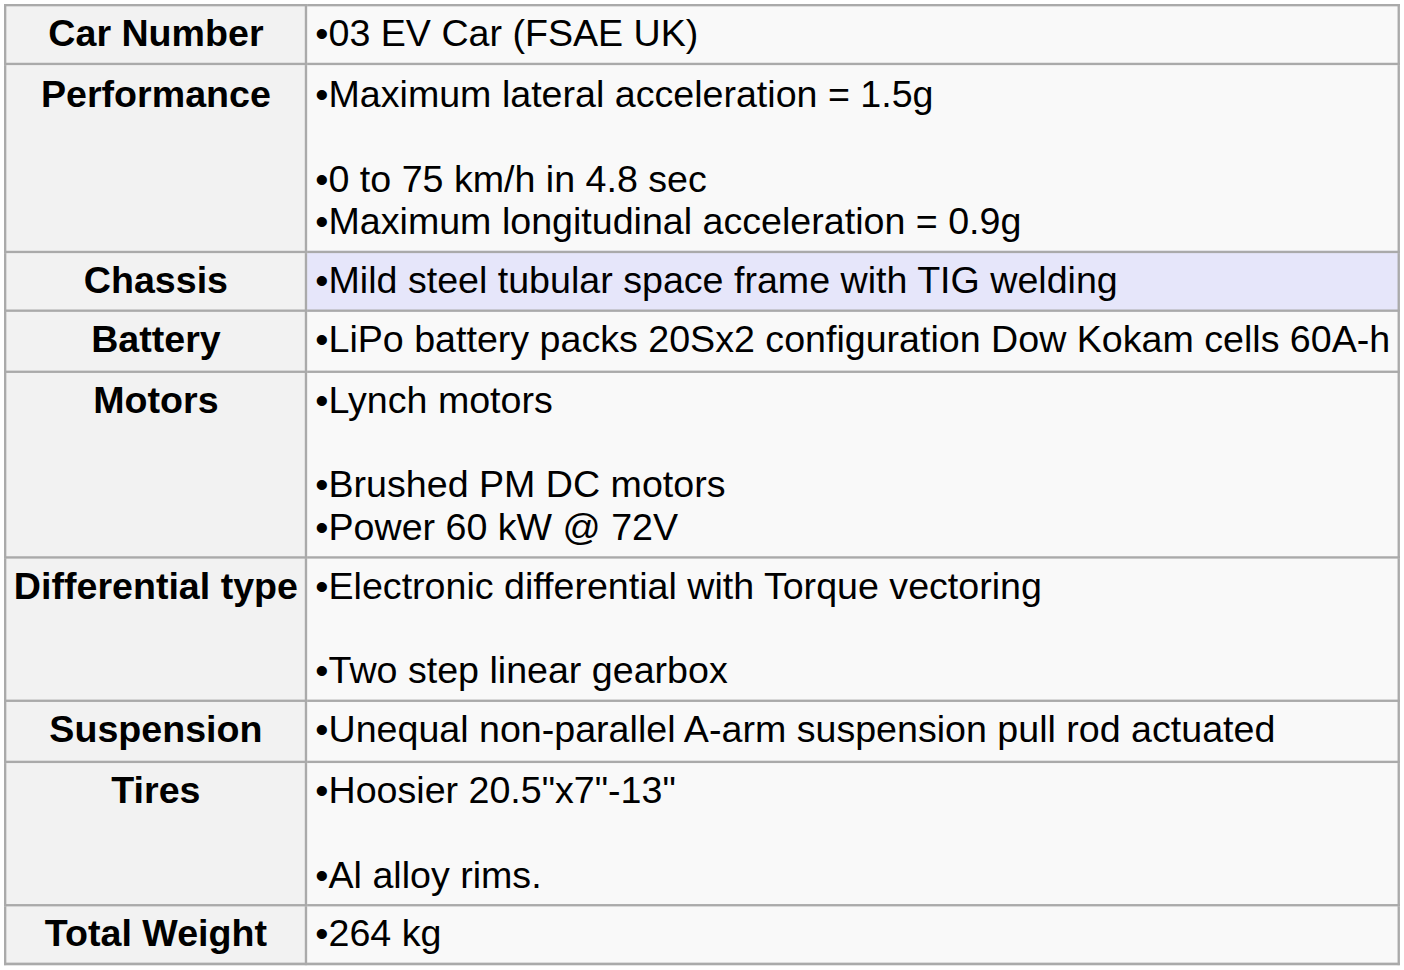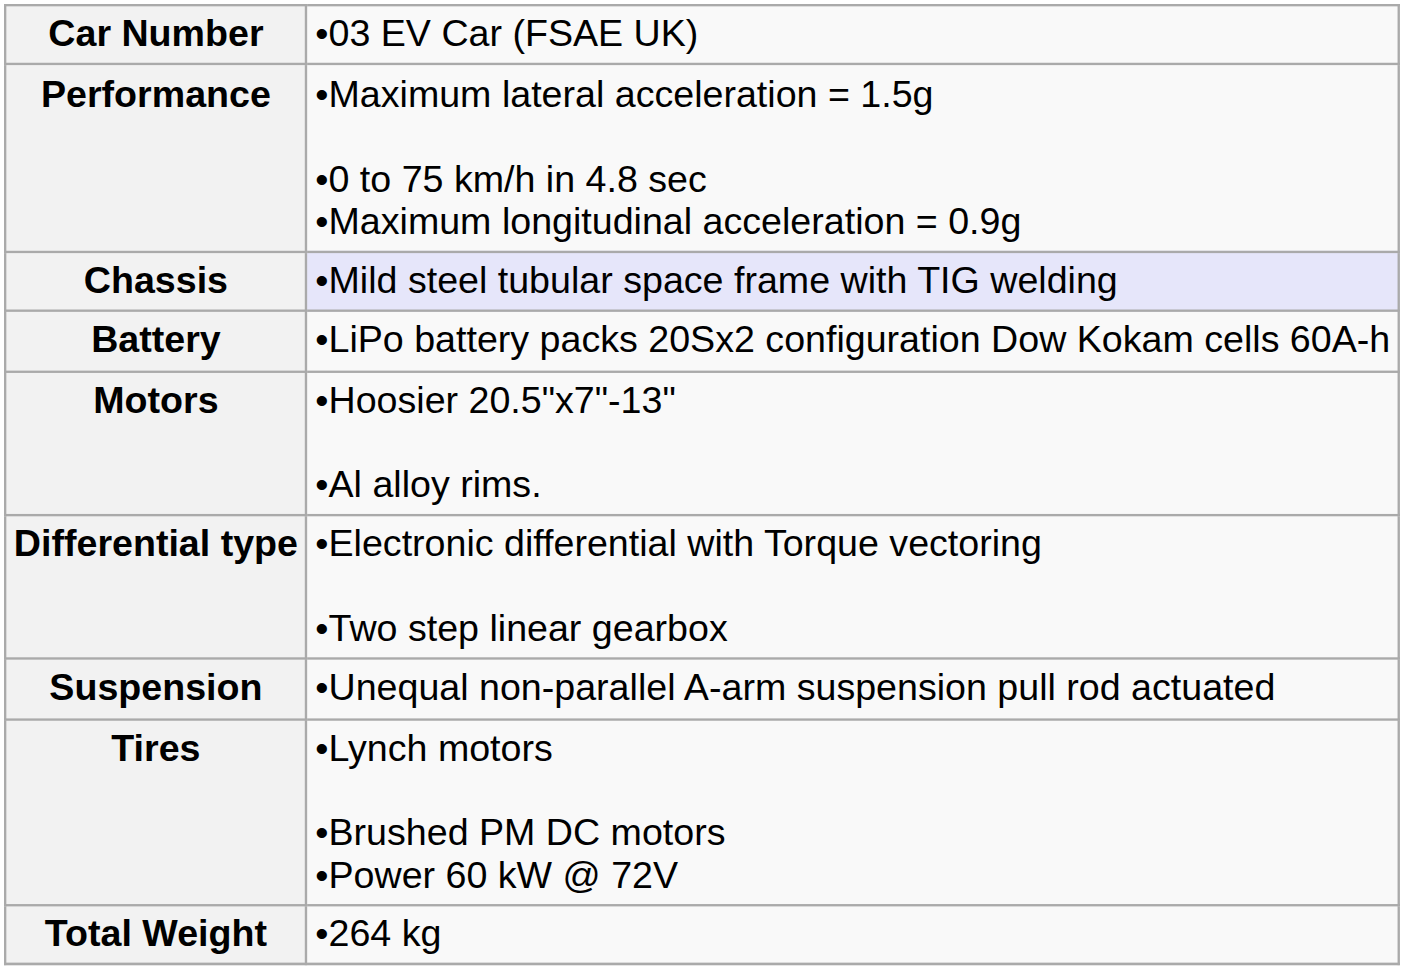Motors | column 2: •Lynch motors •Brushed PM DC motors •Power 60 kW @ 72V -> •Hoosier 20.5"x7"-13" •Al alloy rims.
Tires | column 2: •Hoosier 20.5"x7"-13" •Al alloy rims. -> •Lynch motors •Brushed PM DC motors •Power 60 kW @ 72V
